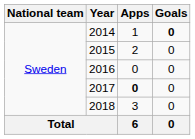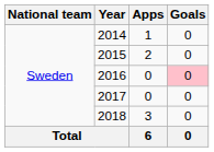2014 | Goals: bold -> normal
2016 | Goals: no background -> pink background
2017 | Apps: bold -> normal
